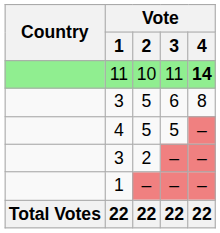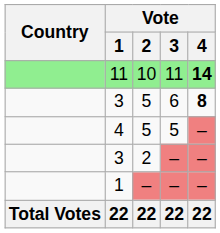3 / 5 | Vote / 4: normal -> bold
